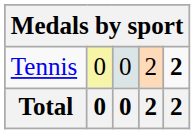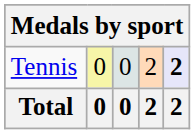Tennis | column 5: no background -> lavender background
